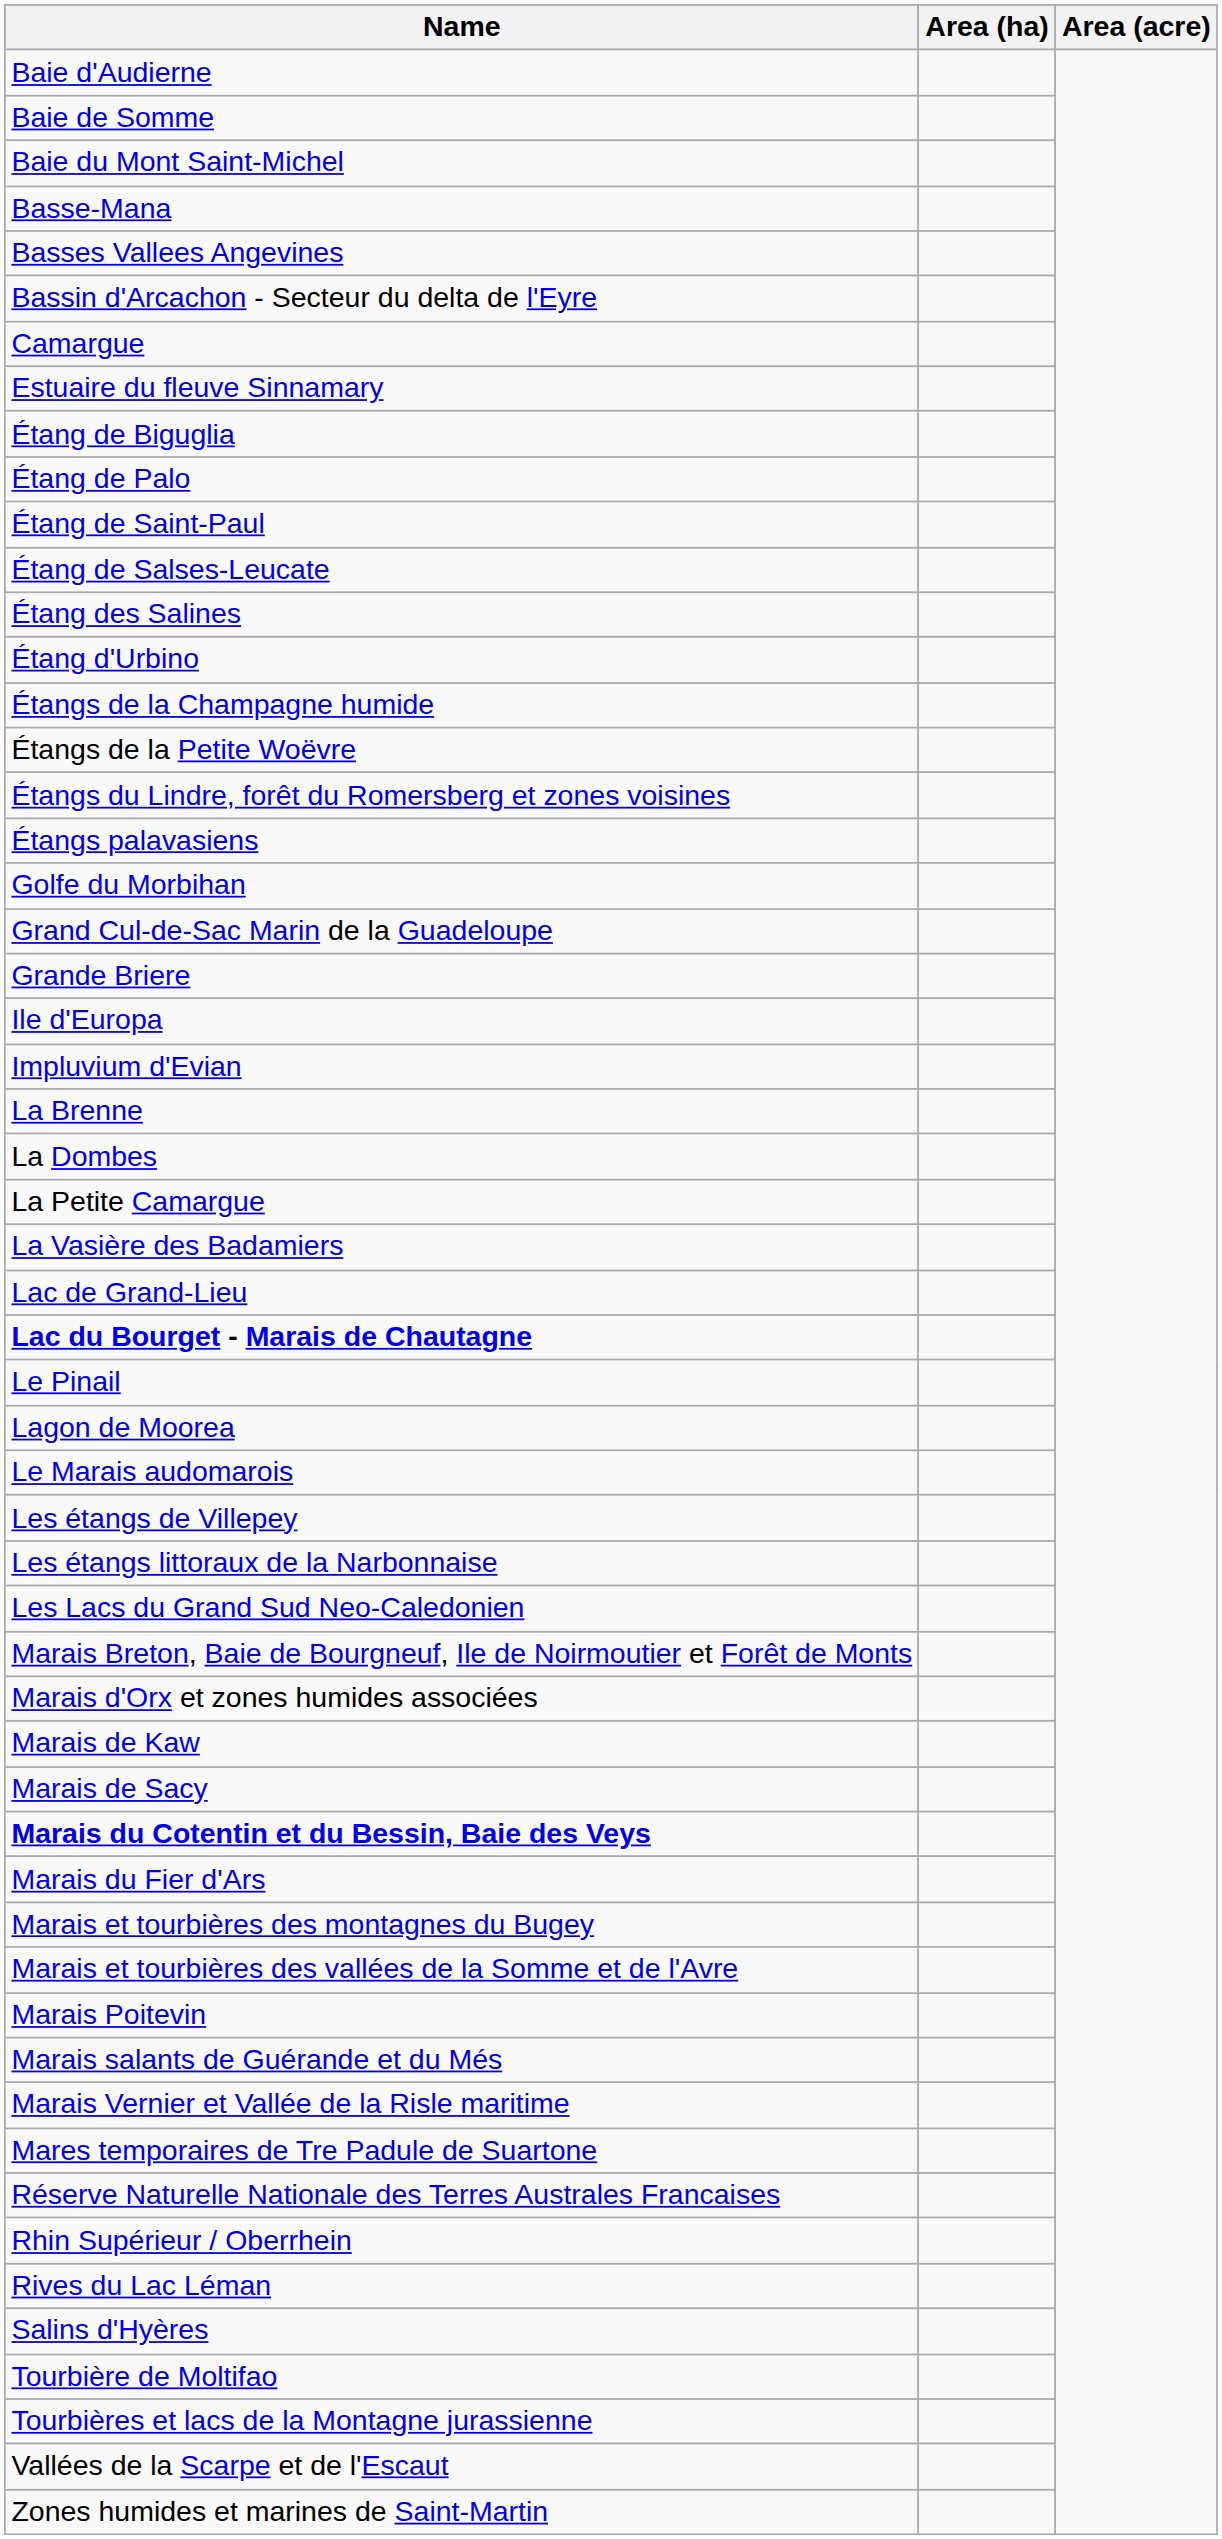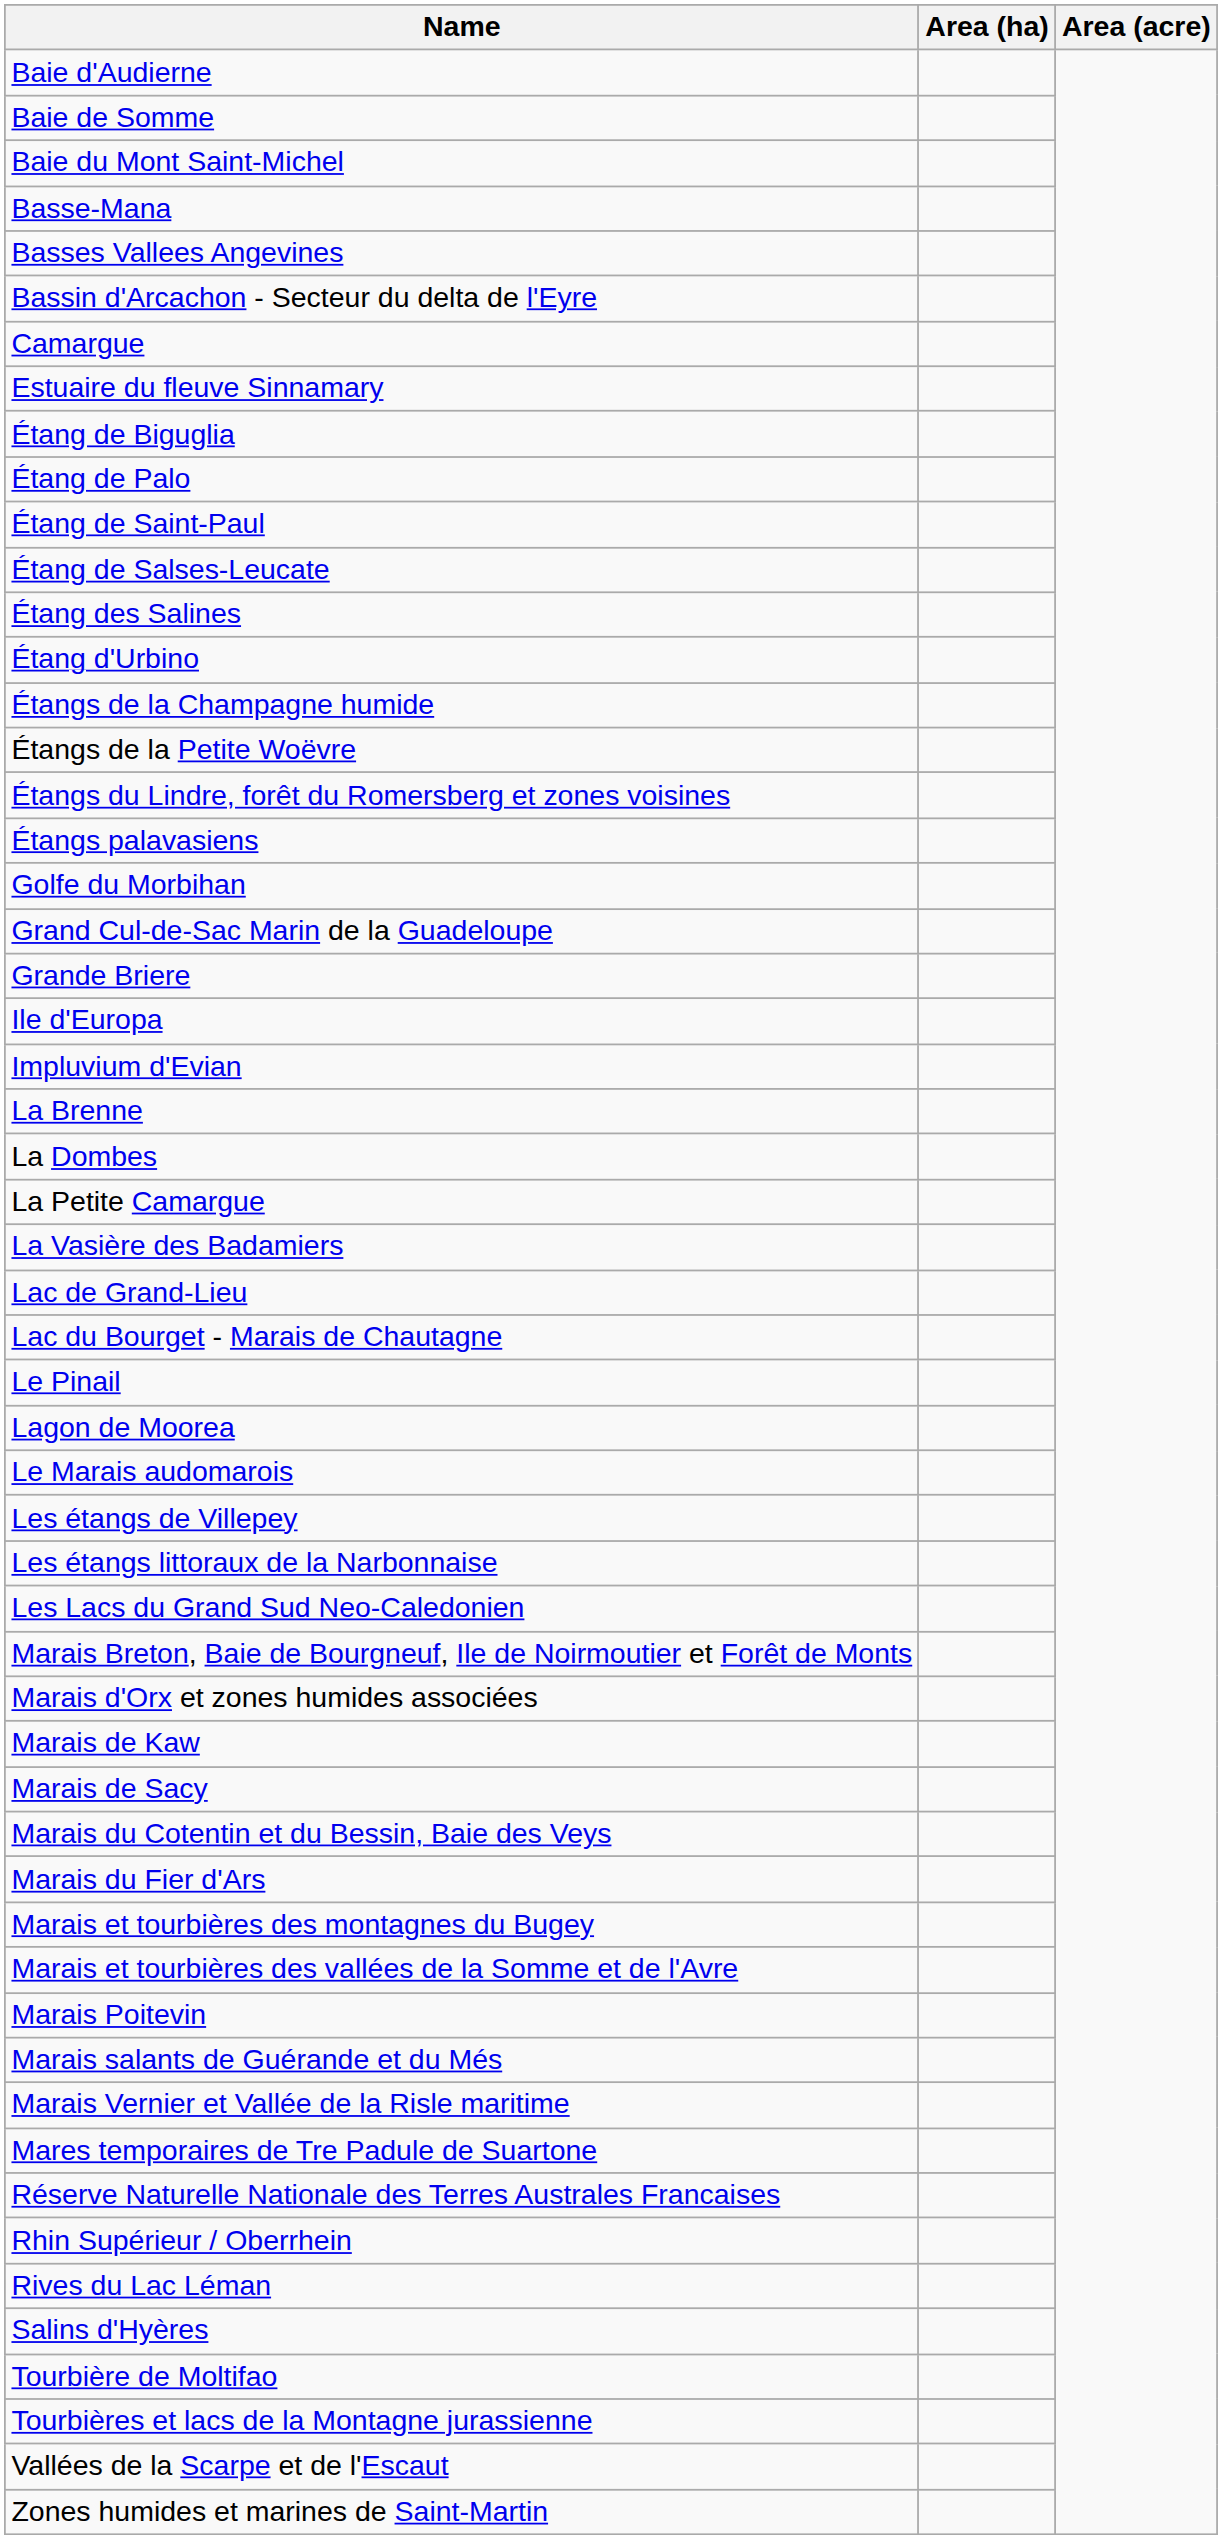Lac du Bourget - Marais de Chautagne | Name: bold -> normal
Marais du Cotentin et du Bessin, Baie des Veys | Name: bold -> normal
